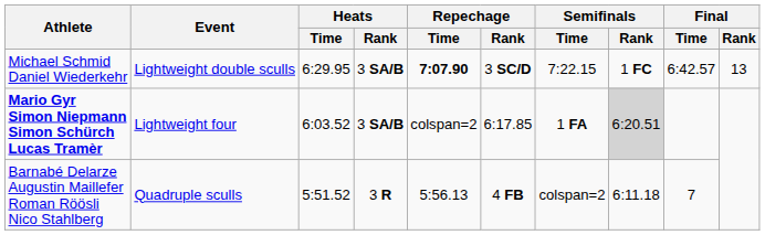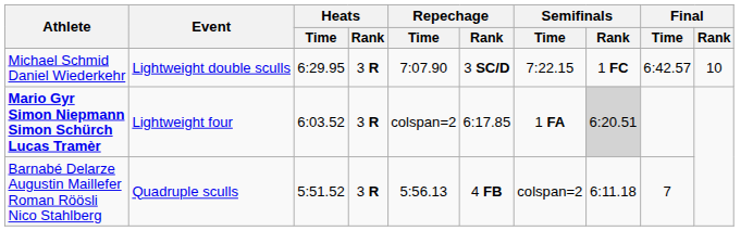Michael Schmid Daniel Wiederkehr | Heats / Rank: 3 SA/B -> 3 R
Michael Schmid Daniel Wiederkehr | Repechage / Time: bold -> normal
Michael Schmid Daniel Wiederkehr | Final / Rank: 13 -> 10
Mario Gyr Simon Niepmann Simon Schürch Lucas Tramèr | Heats / Rank: 3 SA/B -> 3 R
